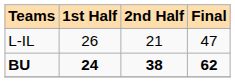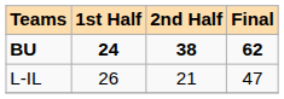rows swapped: L-IL <-> BU
